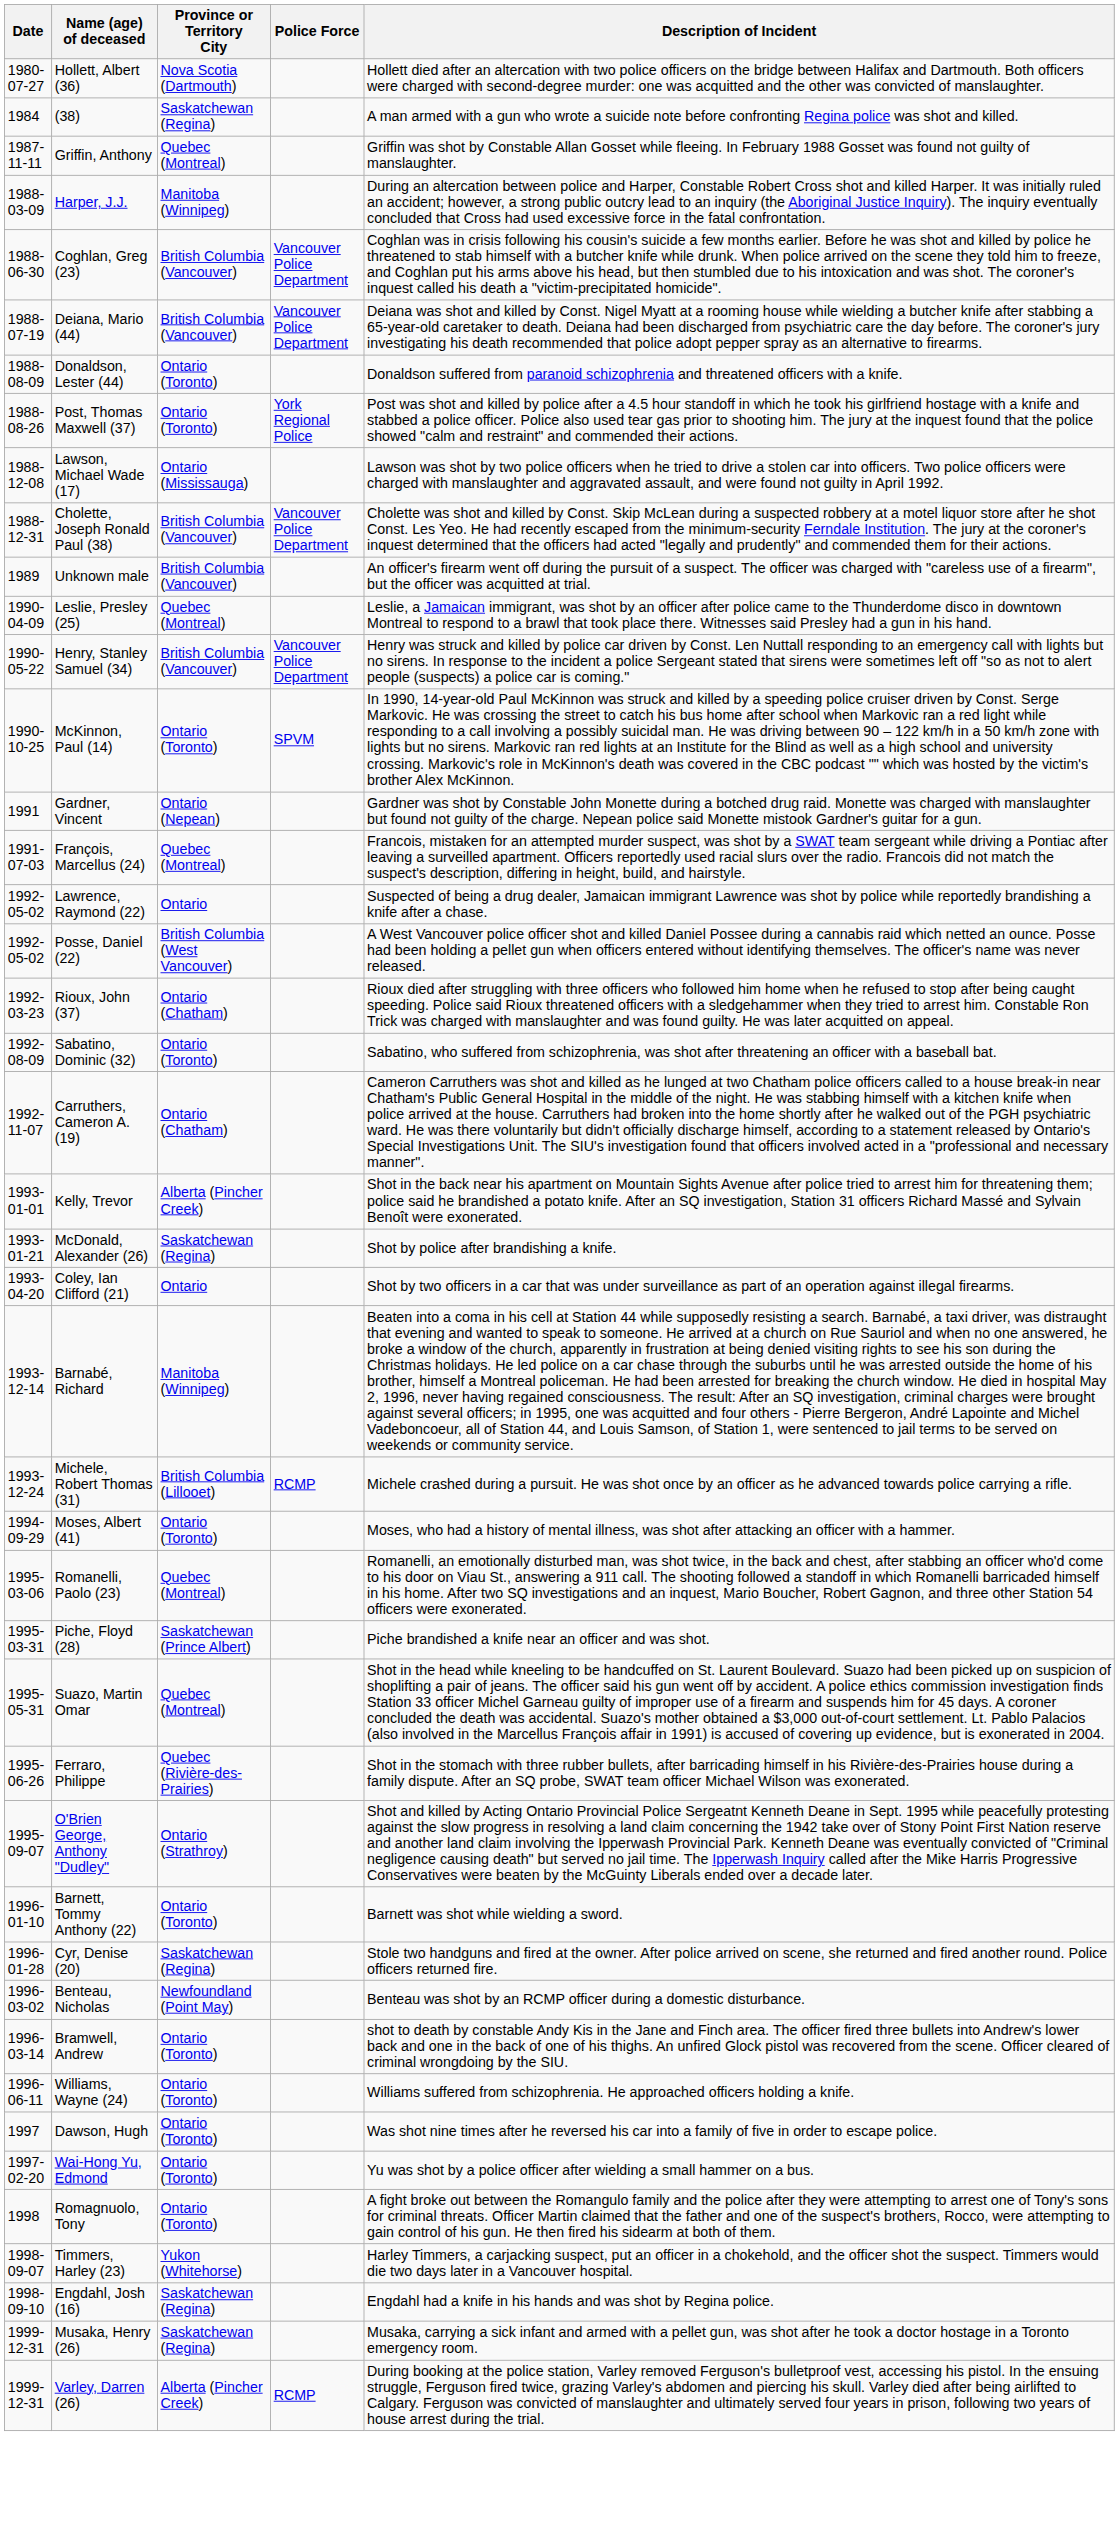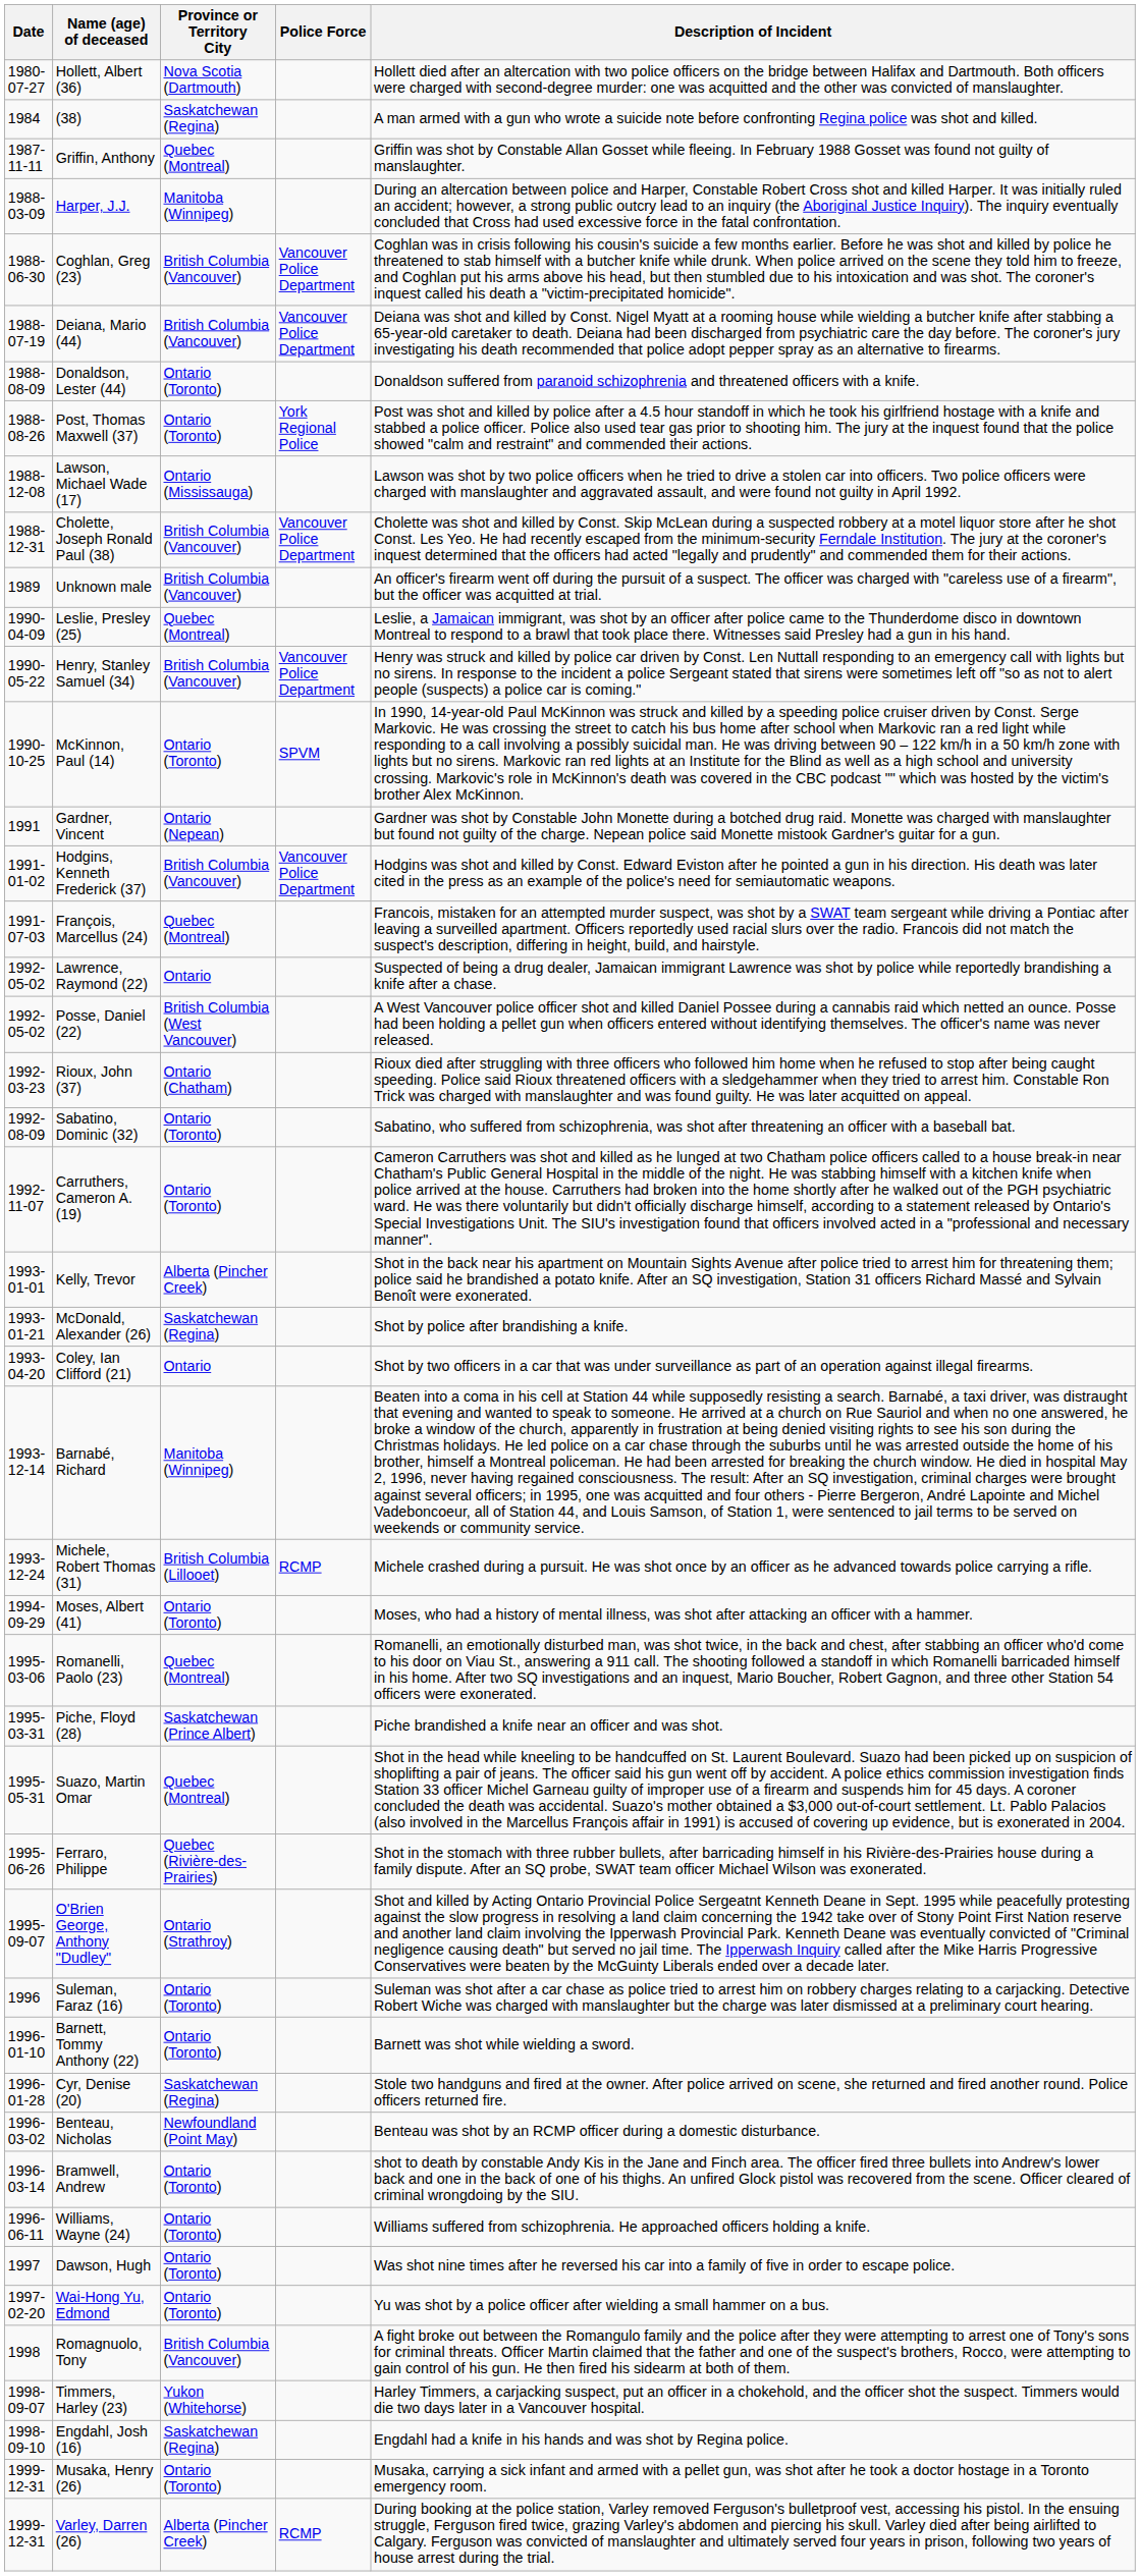+ row: 1991-01-02 | Hodgins, Kenneth Frederick (37) | British Columbia (Vancouver) | Vancouver Police Department | Hodgins was shot and killed by Const. Edward Eviston after he pointed a gun in his direction. His death was later cited in the press as an example of the police's need for semiautomatic weapons.
Carruthers, Cameron A. (19) | Province or Territory City: Ontario (Chatham) -> Ontario (Toronto)
+ row: 1996 | Suleman, Faraz (16) | Ontario (Toronto) | Suleman was shot after a car chase as police tried to arrest him on robbery charges relating to a carjacking. Detective Robert Wiche was charged with manslaughter but the charge was later dismissed at a preliminary court hearing.
Romagnuolo, Tony | Province or Territory City: Ontario (Toronto) -> British Columbia (Vancouver)
Musaka, Henry (26) | Province or Territory City: Saskatchewan (Regina) -> Ontario (Toronto)
